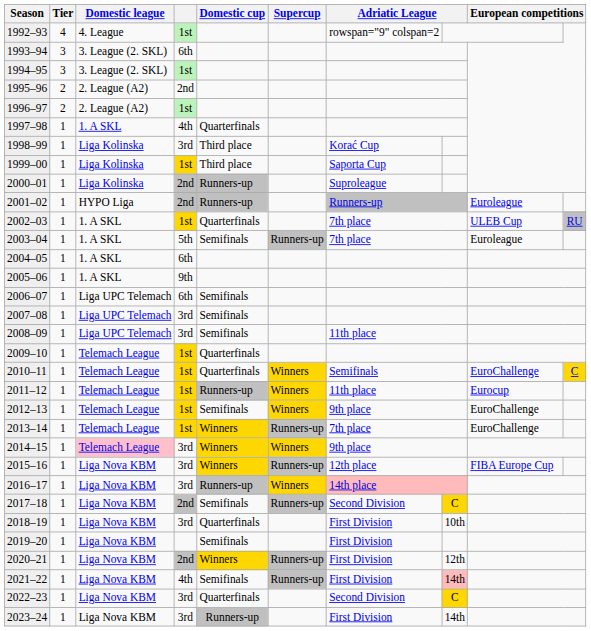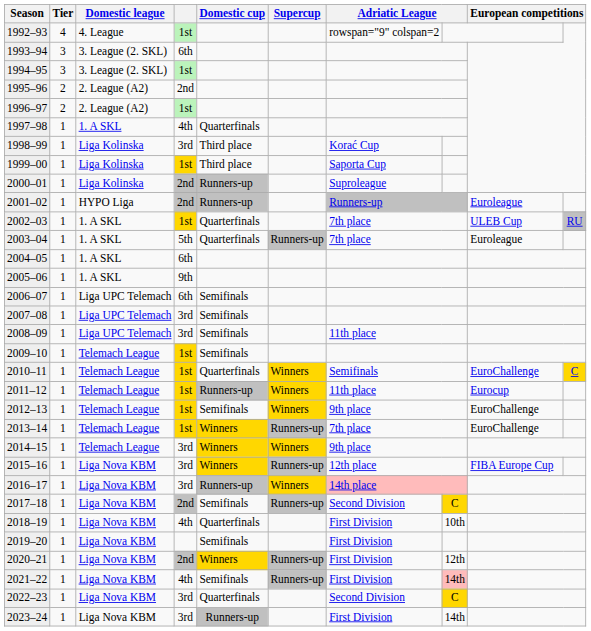2003–04 | Domestic cup: Semifinals -> Quarterfinals
2009–10 | Domestic cup: Quarterfinals -> Semifinals
2014–15 | Domestic league: pink background -> no background
2018–19 | column 4: 3rd -> 4th
